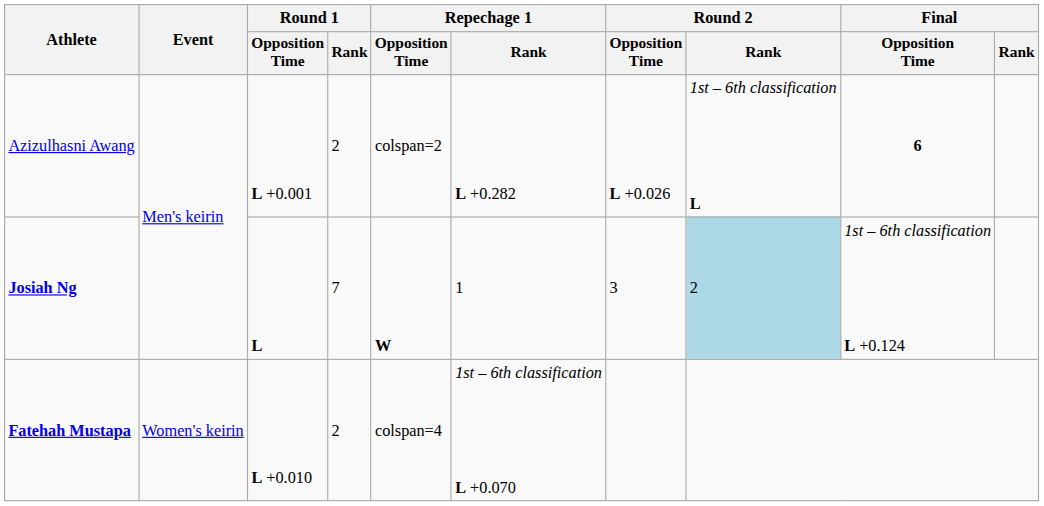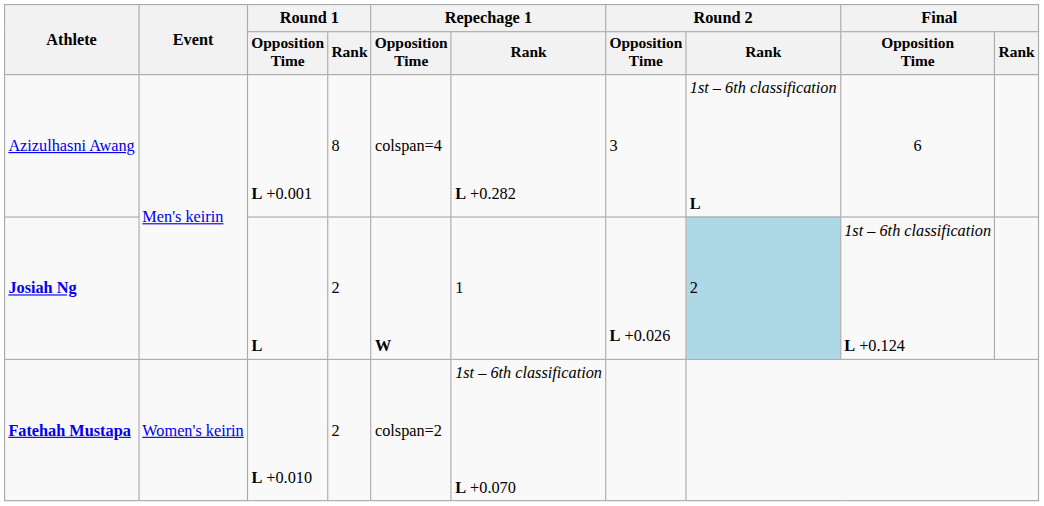Azizulhasni Awang | Round 1 / Rank: 2 -> 8
Azizulhasni Awang | Repechage 1 / Opposition Time: colspan=2 -> colspan=4
Azizulhasni Awang | Round 2 / Opposition Time: L +0.026 -> 3
Azizulhasni Awang | Final / Opposition Time: bold -> normal
Josiah Ng | Round 1 / Rank: 7 -> 2
Josiah Ng | Round 2 / Opposition Time: 3 -> L +0.026
Fatehah Mustapa | Repechage 1 / Opposition Time: colspan=4 -> colspan=2
